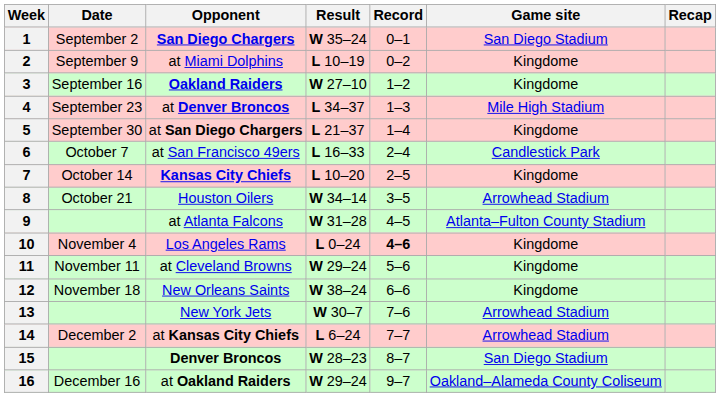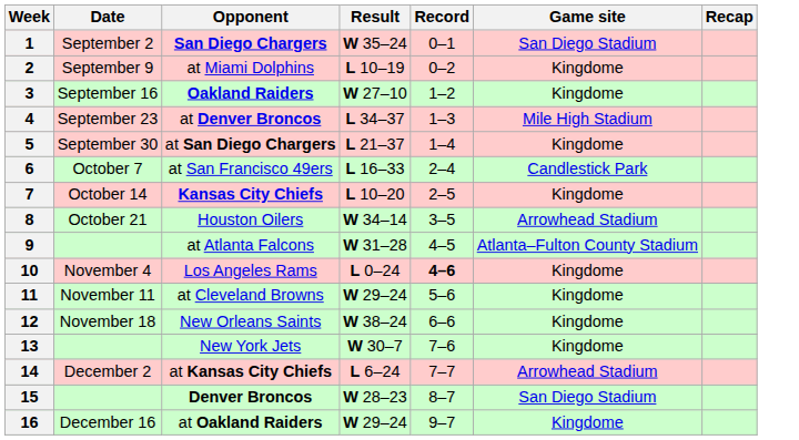13 | Game site: Arrowhead Stadium -> Kingdome
16 | Game site: Oakland–Alameda County Coliseum -> Kingdome
